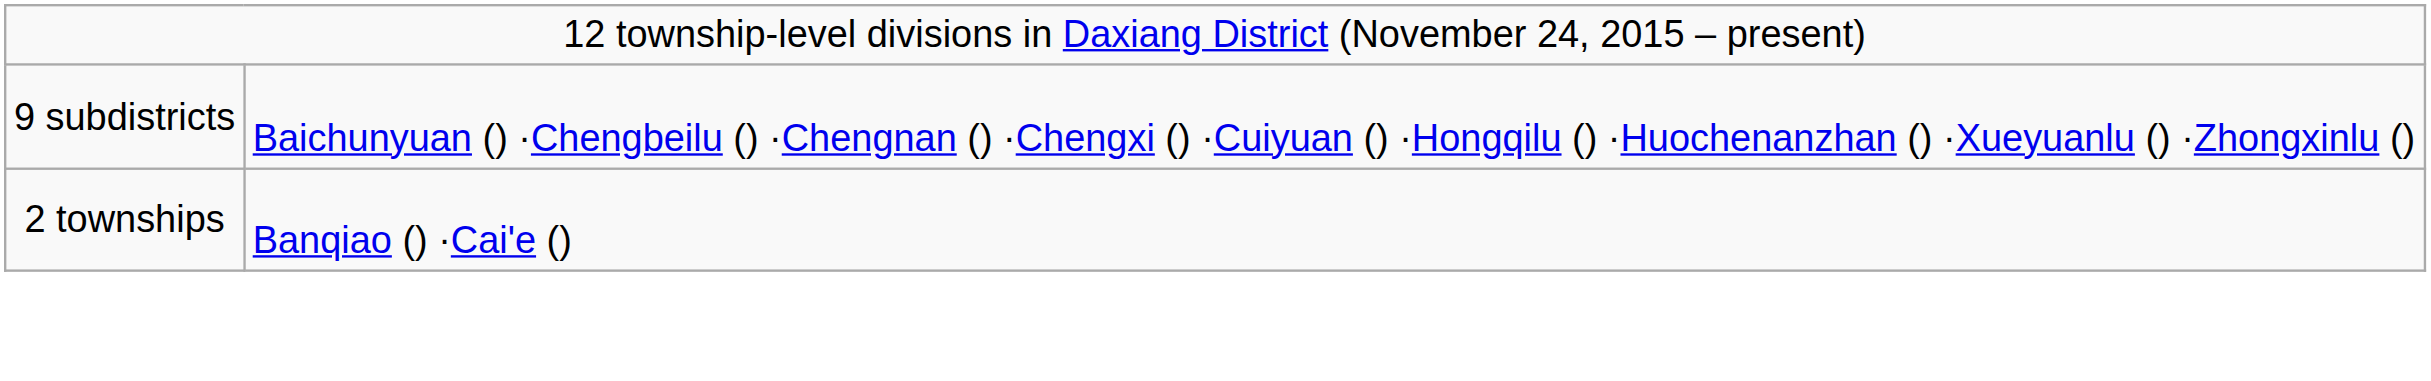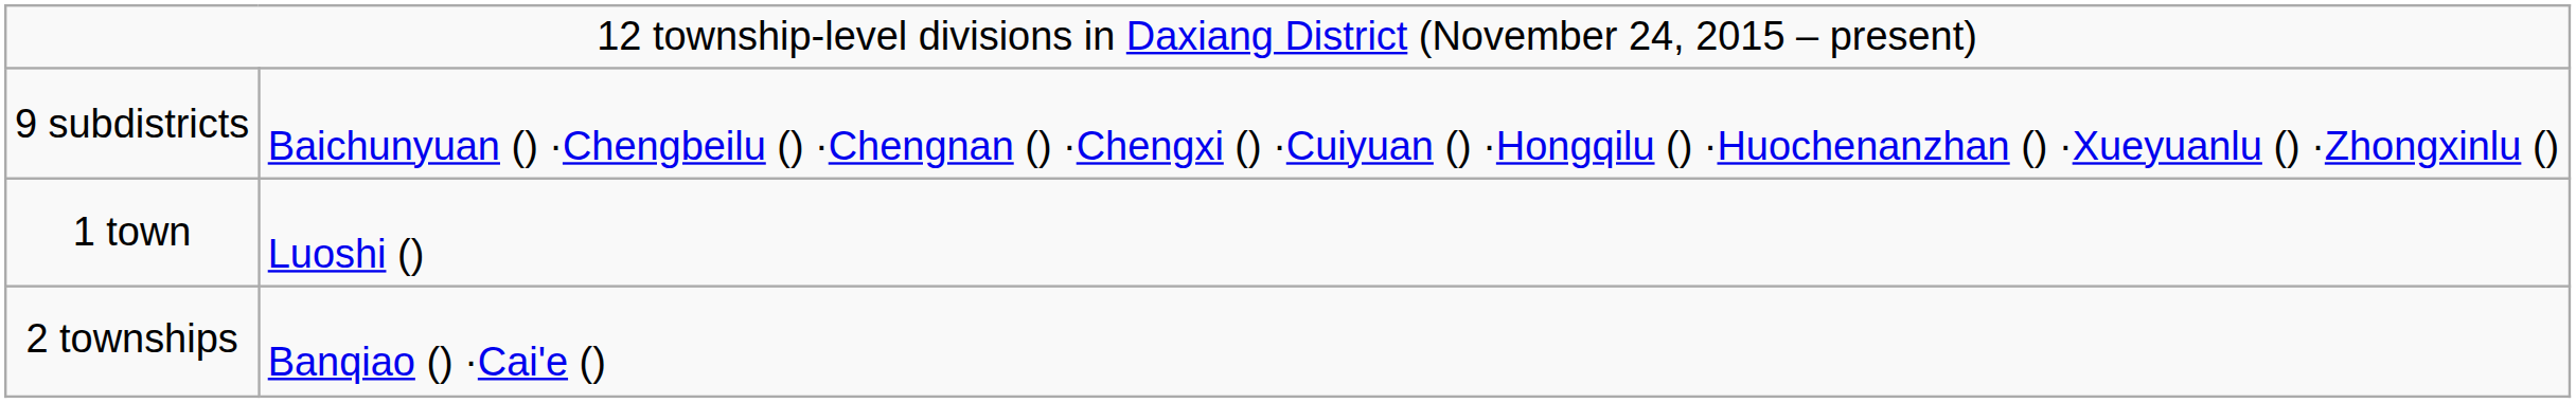+ row: 1 town | Luoshi ()
